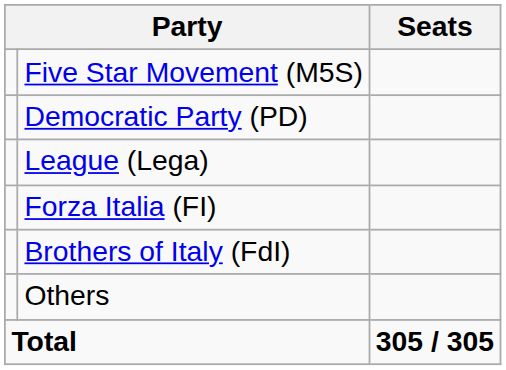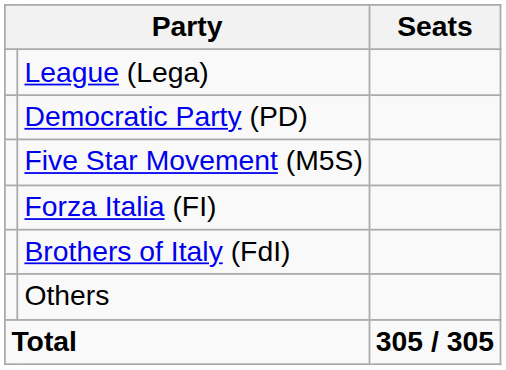rows swapped: League (Lega) <-> Five Star Movement (M5S)
